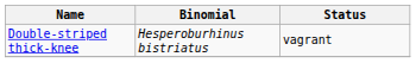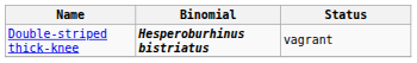Double-striped thick-knee | Binomial: normal -> bold
